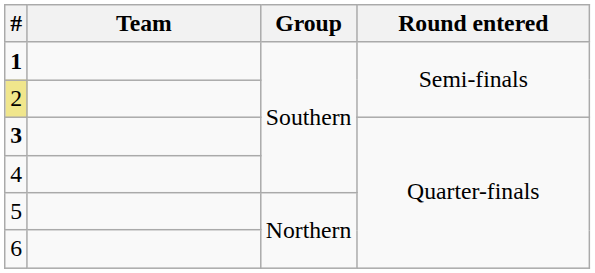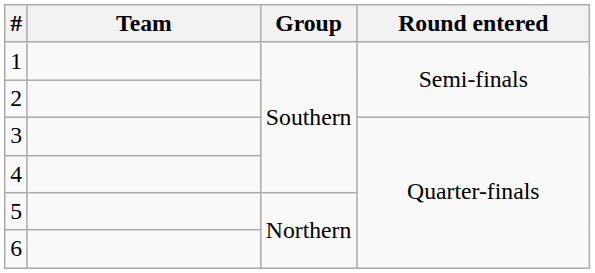1 | #: bold -> normal
2 | #: khaki background -> no background
3 | #: bold -> normal
